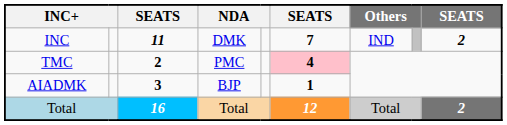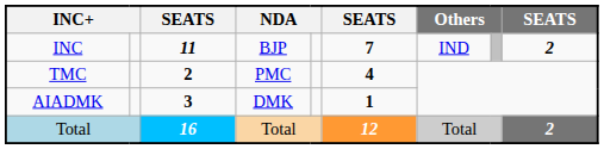INC | column 4: DMK -> BJP
TMC | column 6: pink background -> no background
AIADMK | column 4: BJP -> DMK
